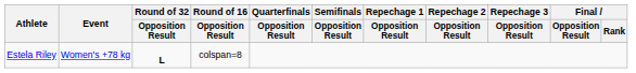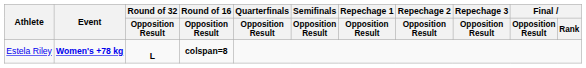Estela Riley | Event: normal -> bold
Estela Riley | Round of 16 / Opposition Result: normal -> bold
